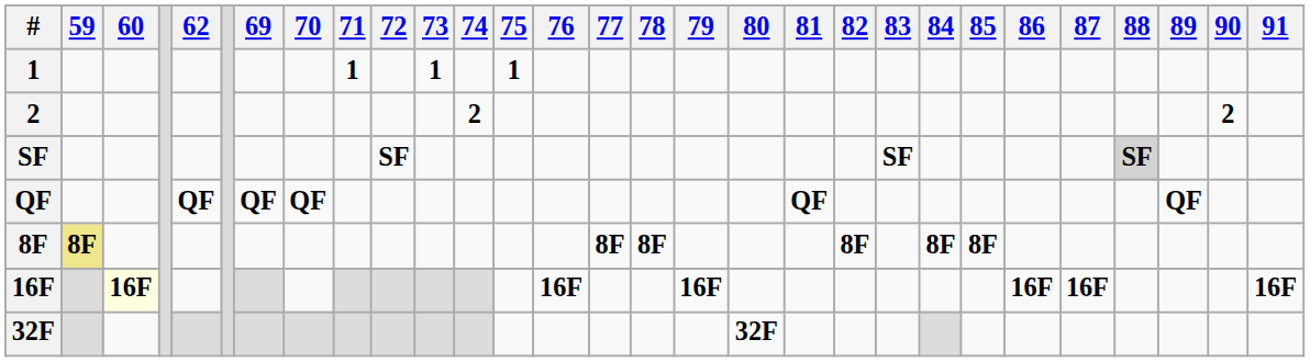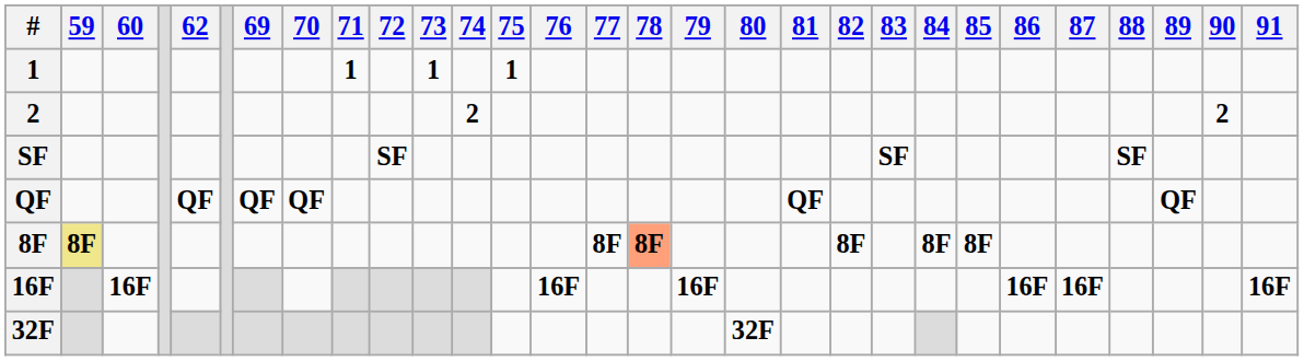row 4 | 88: lightgrey background -> no background
row 6 | 78: no background -> lightsalmon background
row 7 | 60: lightyellow background -> no background
